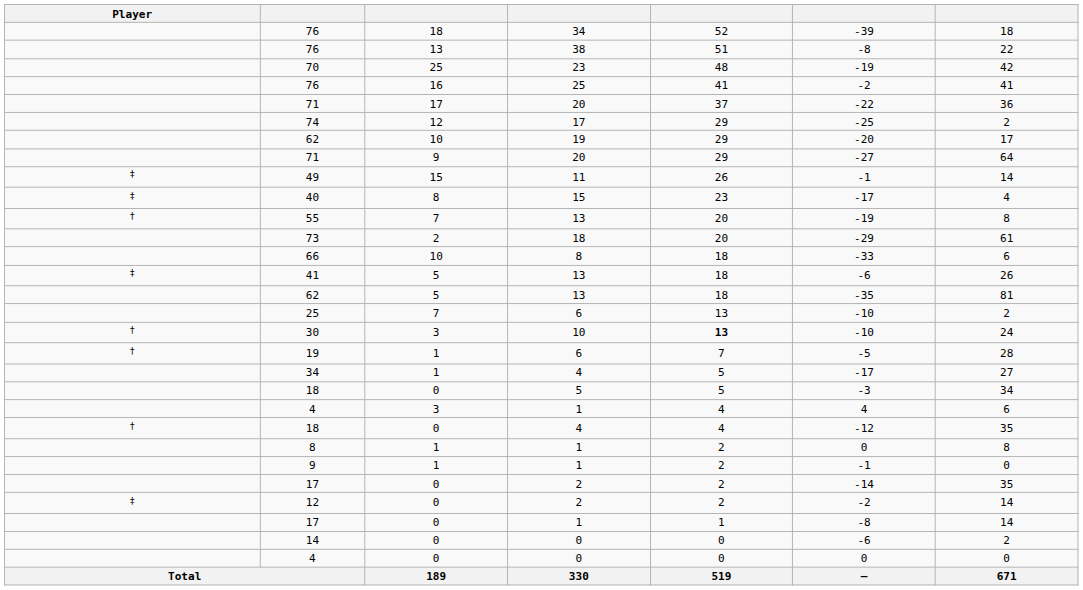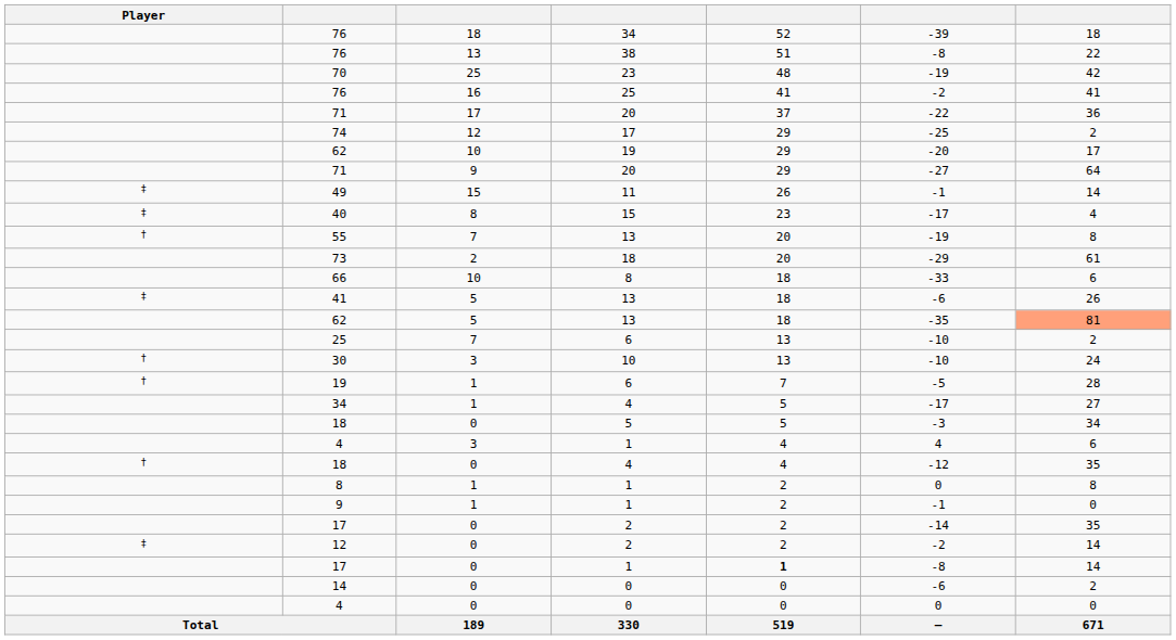62 / 13 | column 7: no background -> lightsalmon background
30 | column 5: bold -> normal
17 / 1 | column 5: normal -> bold
